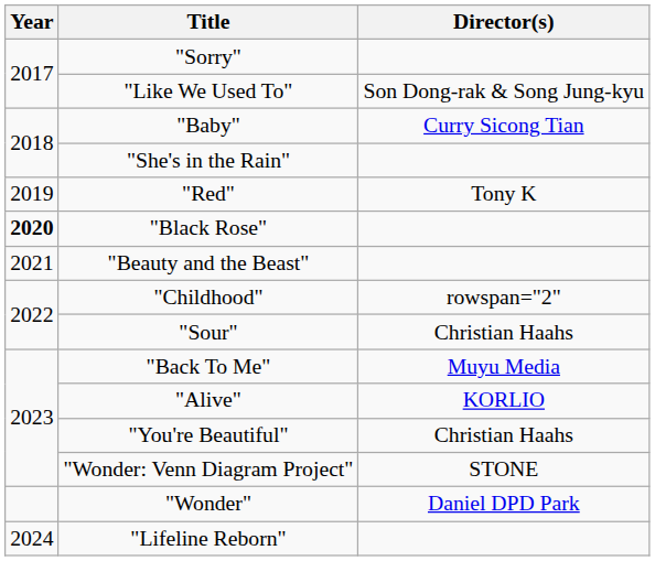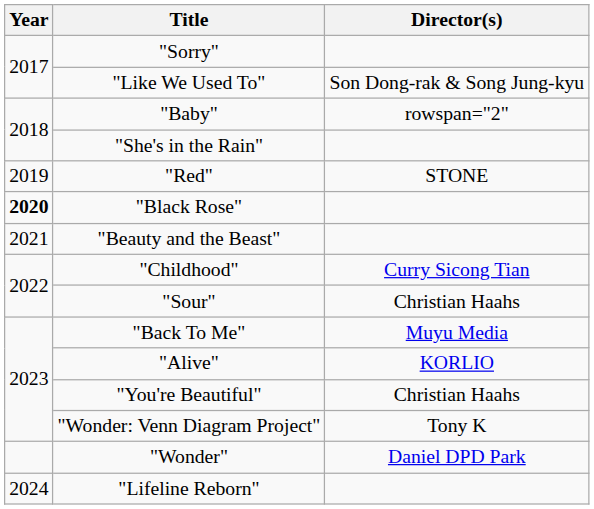"Baby" | Director(s): Curry Sicong Tian -> rowspan="2"
"Red" | Director(s): Tony K -> STONE
"Childhood" | Director(s): rowspan="2" -> Curry Sicong Tian
"Wonder: Venn Diagram Project" | Director(s): STONE -> Tony K
